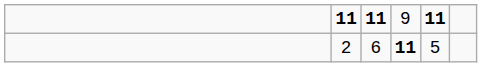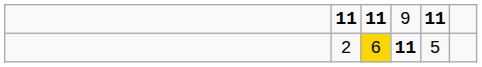row 2 | column 3: no background -> gold background
